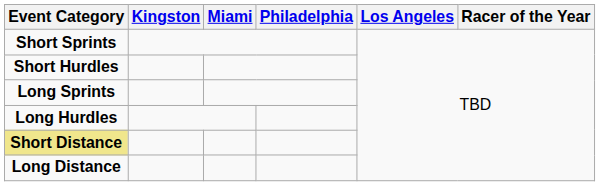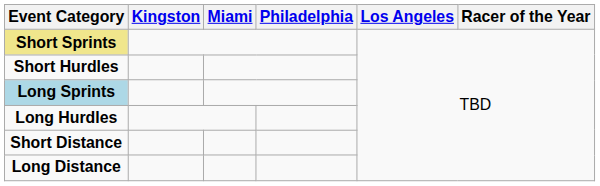Short Sprints | Event Category: no background -> khaki background
Long Sprints | Event Category: no background -> lightblue background
Short Distance | Event Category: khaki background -> no background
